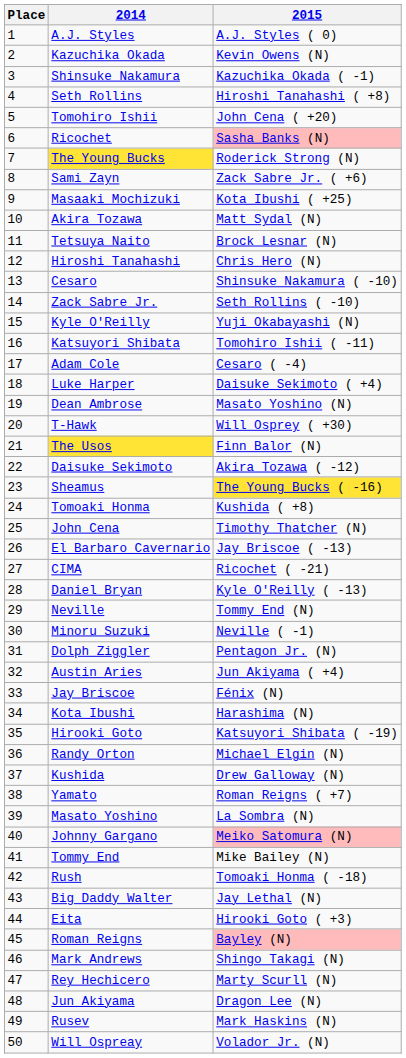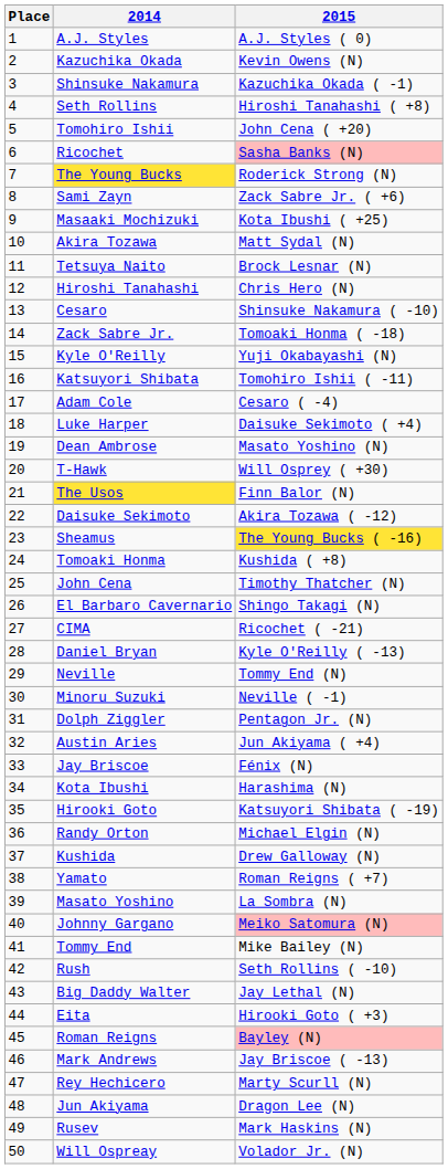Zack Sabre Jr. | 2015: Seth Rollins ( -10) -> Tomoaki Honma ( -18)
El Barbaro Cavernario | 2015: Jay Briscoe ( -13) -> Shingo Takagi (N)
Rush | 2015: Tomoaki Honma ( -18) -> Seth Rollins ( -10)
Mark Andrews | 2015: Shingo Takagi (N) -> Jay Briscoe ( -13)
